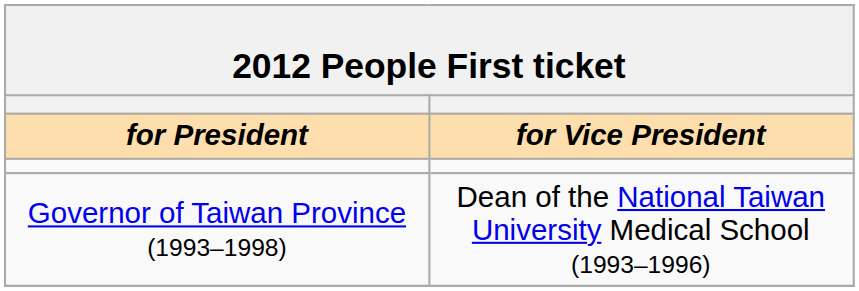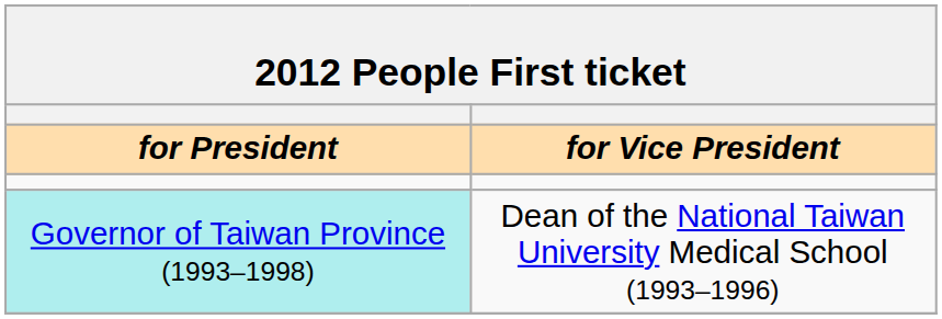Governor of Taiwan Province (1993–1998) | column 1: no background -> paleturquoise background
